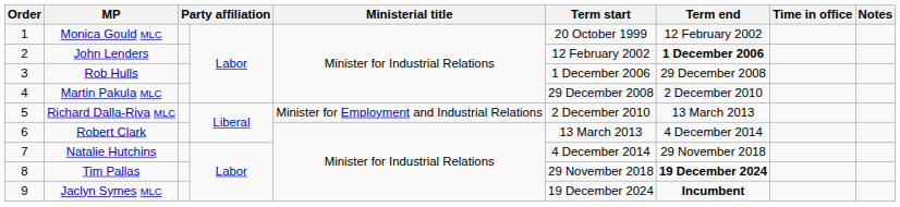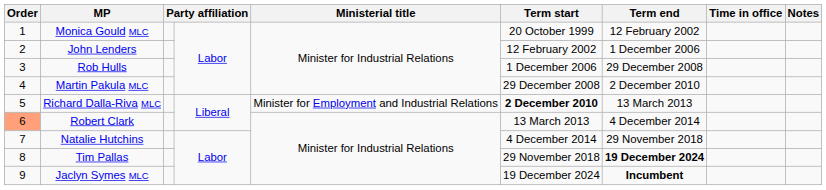John Lenders | Term end: bold -> normal
Richard Dalla-Riva MLC | Term start: normal -> bold
Robert Clark | Order: no background -> lightsalmon background
